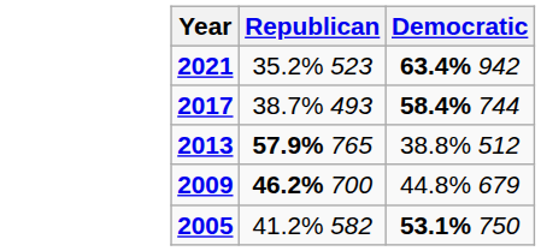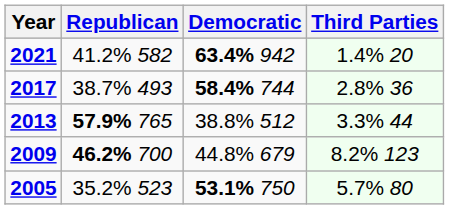+ column: Third Parties | 1.4% 20 | 2.8% 36 | 3.3% 44 | 8.2% 123 | 5.7% 80
2021 | Republican: 35.2% 523 -> 41.2% 582
2005 | Republican: 41.2% 582 -> 35.2% 523
